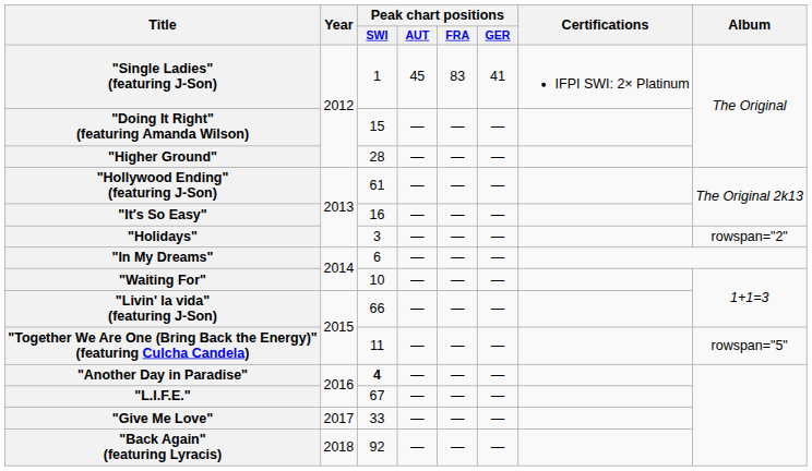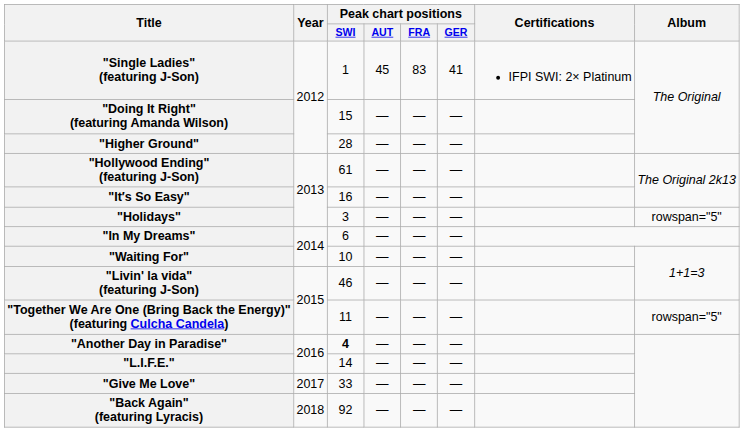"Holidays" | Album: rowspan="2" -> rowspan="5"
"Livin' la vida" (featuring J-Son) | Peak chart positions / SWI: 66 -> 46
"L.I.F.E." | Peak chart positions / SWI: 67 -> 14
